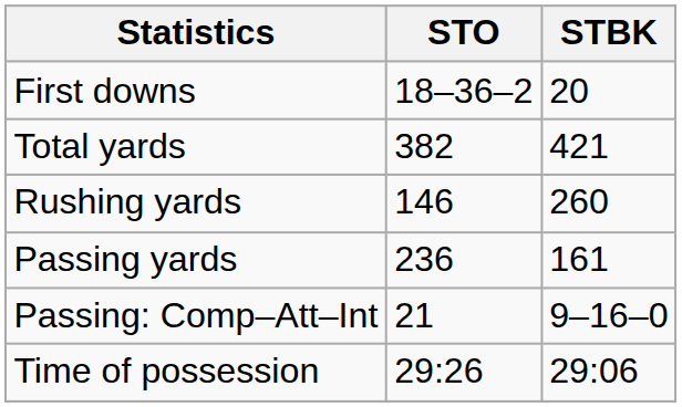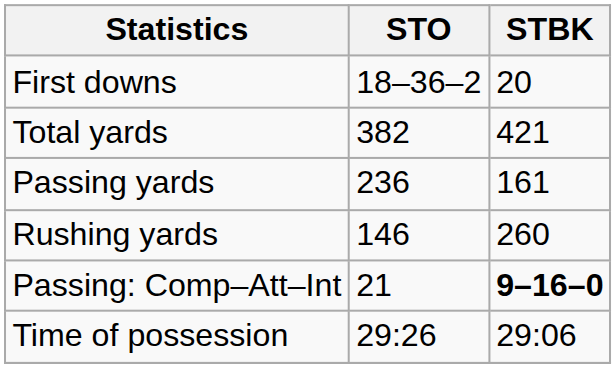rows swapped: Rushing yards <-> Passing yards
Passing: Comp–Att–Int | STBK: normal -> bold
